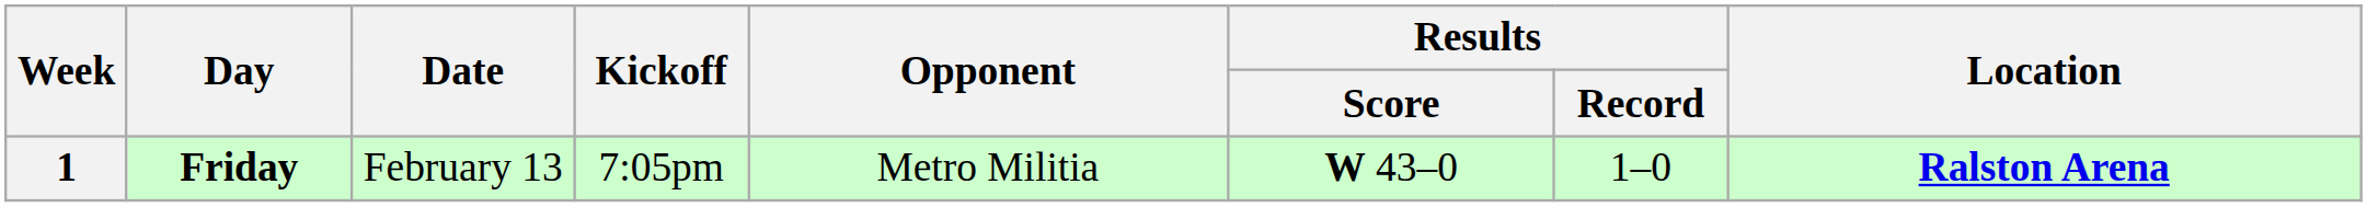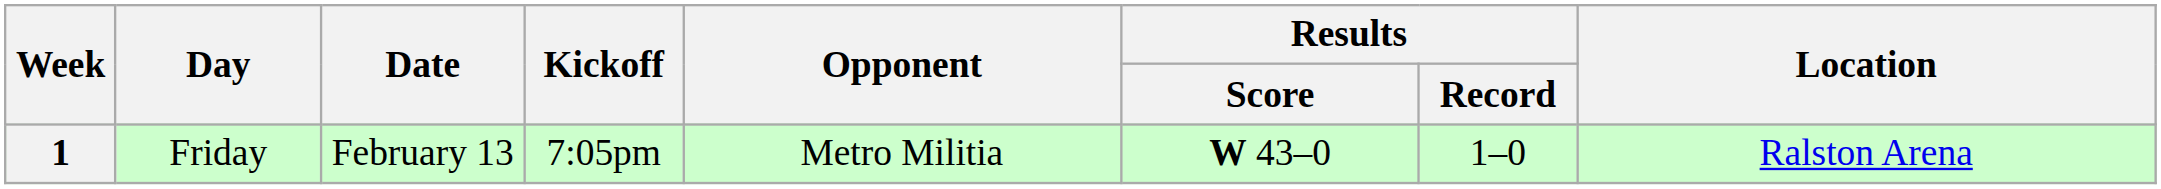1 | Day: bold -> normal
1 | Location: bold -> normal
